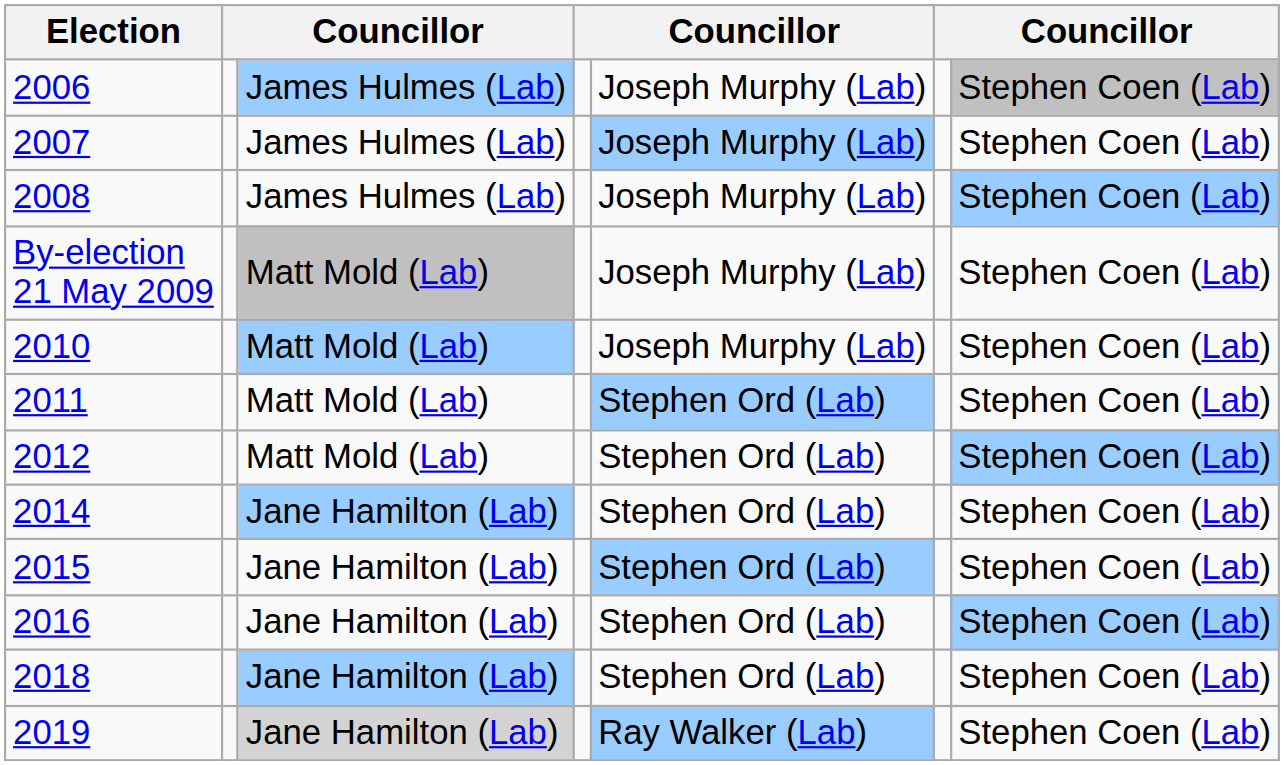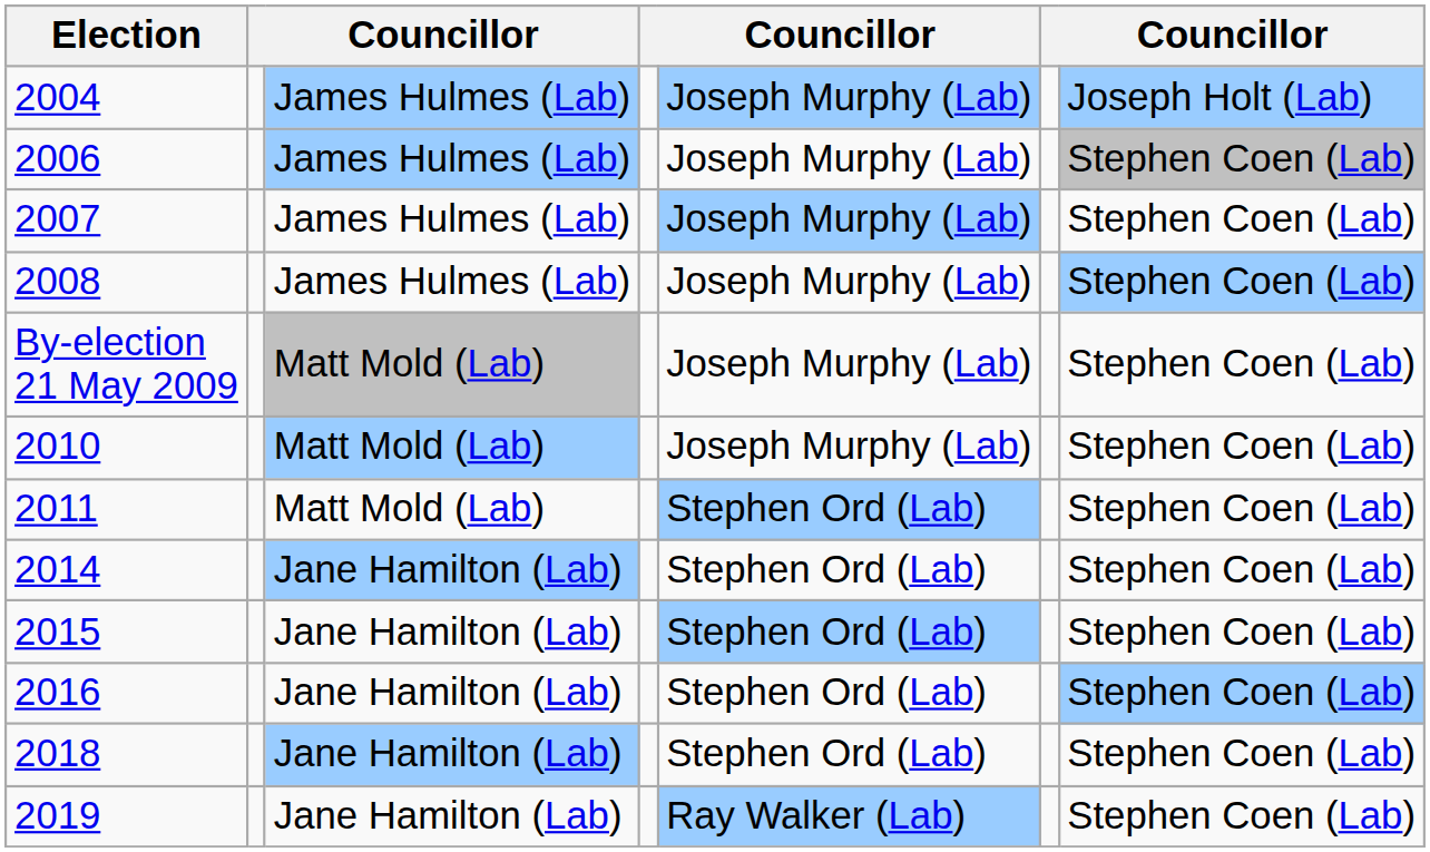+ row: 2004 | James Hulmes (Lab) | Joseph Murphy (Lab) | Joseph Holt (Lab)
- row: 2012 | Matt Mold (Lab) | Stephen Ord (Lab) | Stephen Coen (Lab)
2019 | column 3: lightgrey background -> no background
